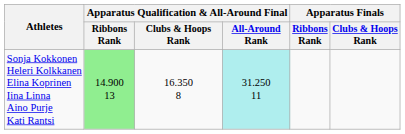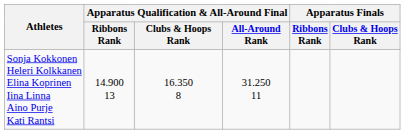row 3 | Apparatus Qualification & All-Around Final / Ribbons Rank: lightgreen background -> no background
row 3 | Apparatus Qualification & All-Around Final / All-Around Rank: paleturquoise background -> no background
